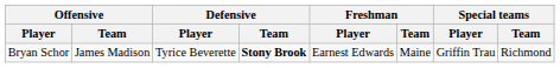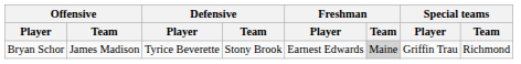Bryan Schor | Defensive / Team: bold -> normal
Bryan Schor | Freshman / Team: no background -> lightgrey background
